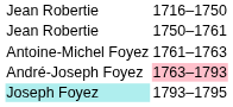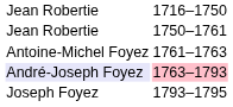row 4 | column 1: no background -> lavender background
row 5 | column 1: paleturquoise background -> no background
